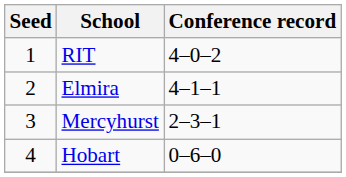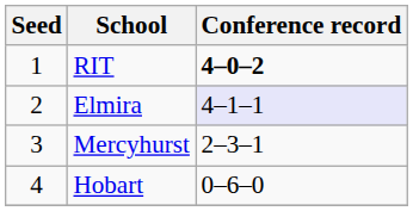RIT | Conference record: normal -> bold
Elmira | Conference record: no background -> lavender background
